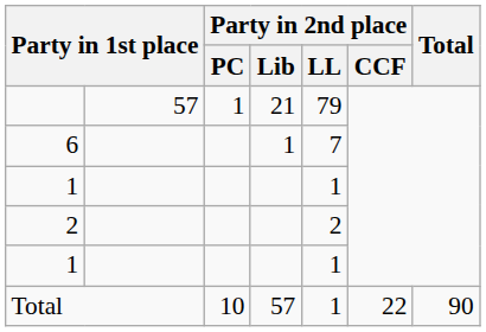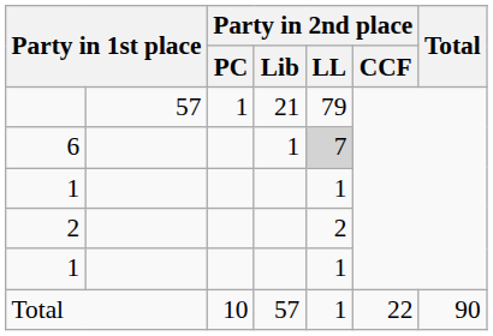6 | Party in 2nd place / LL: no background -> lightgrey background
